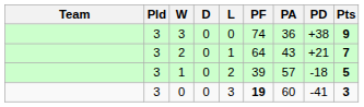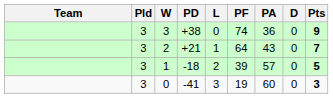columns swapped: D <-> PD
row 5 | PF: bold -> normal
